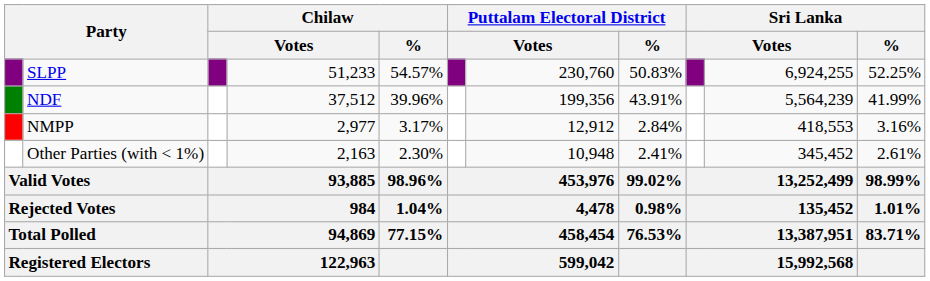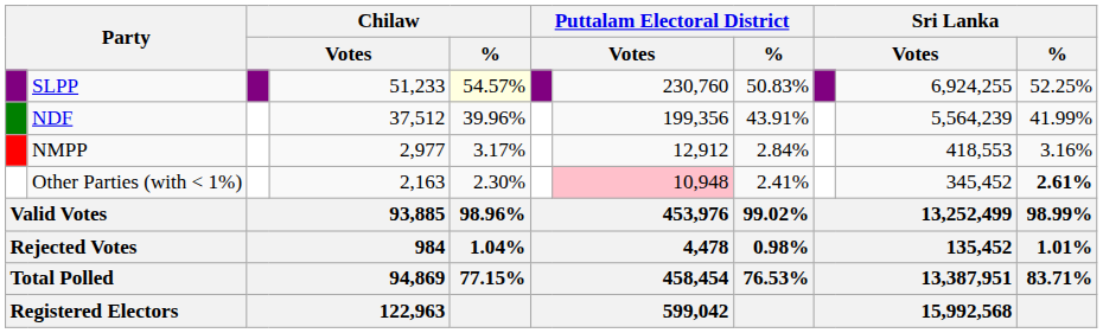SLPP | Chilaw / %: no background -> lightyellow background
Other Parties (with < 1%) | column 7: no background -> pink background
Other Parties (with < 1%) | Sri Lanka / %: normal -> bold
